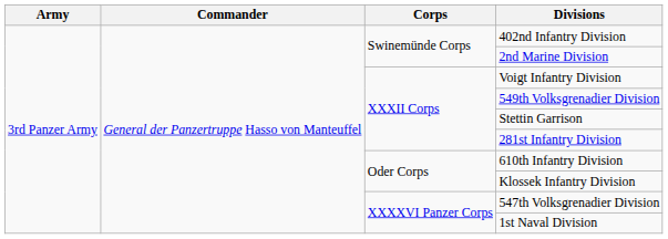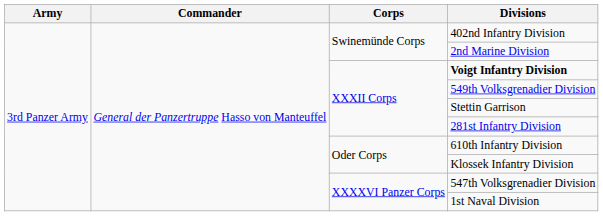Voigt Infantry Division | Divisions: normal -> bold
